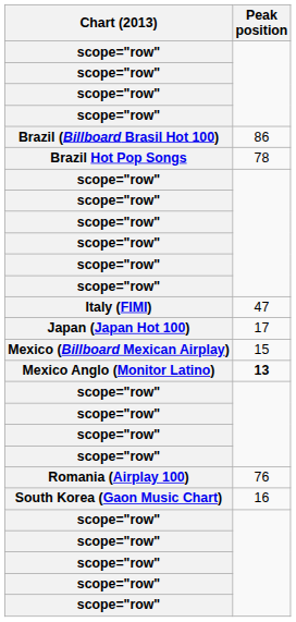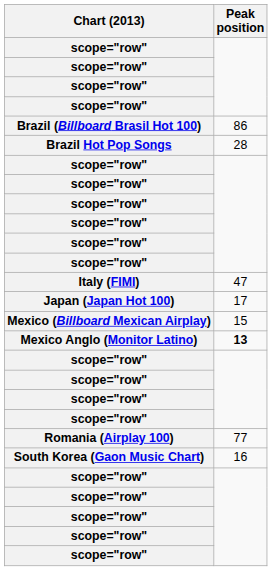Brazil Hot Pop Songs | Peak position: 78 -> 28
Romania (Airplay 100) | Peak position: 76 -> 77
